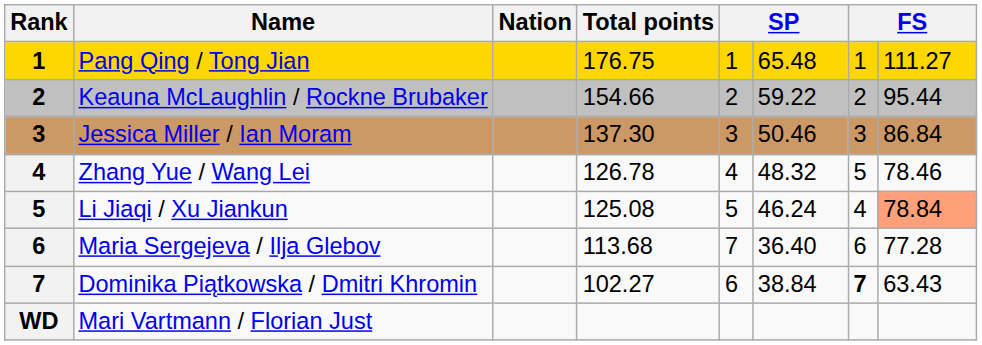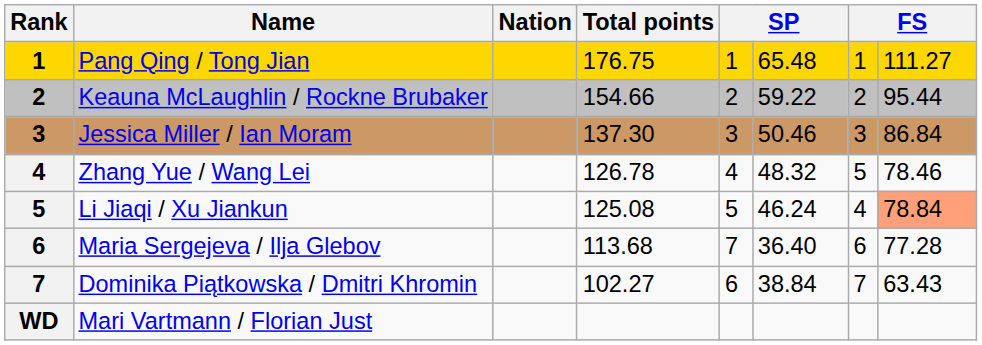Dominika Piątkowska / Dmitri Khromin | column 7: bold -> normal
